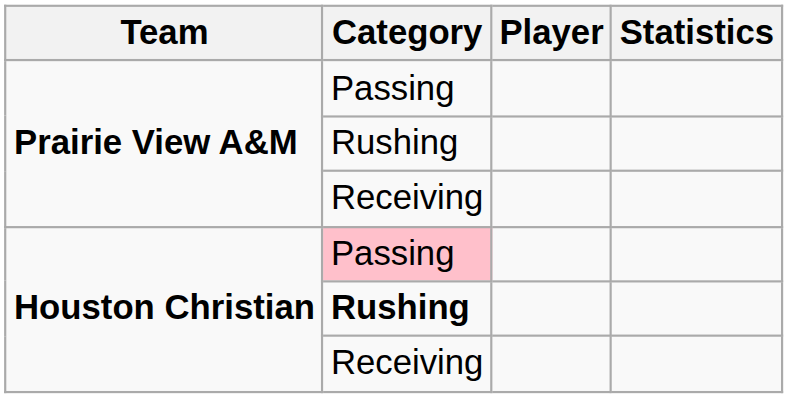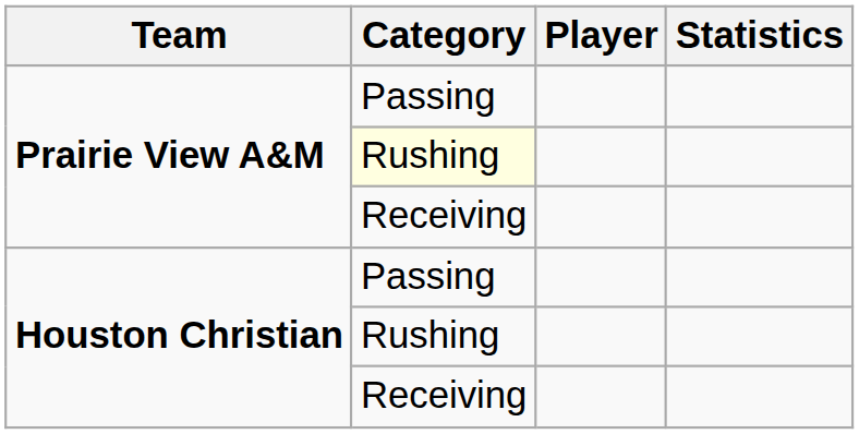Prairie View A&M / Rushing | Category: no background -> lightyellow background
Houston Christian / Passing | Category: pink background -> no background
Houston Christian / Rushing | Category: bold -> normal
